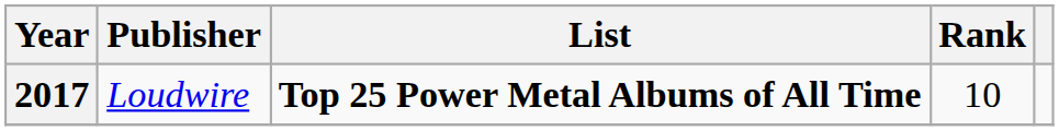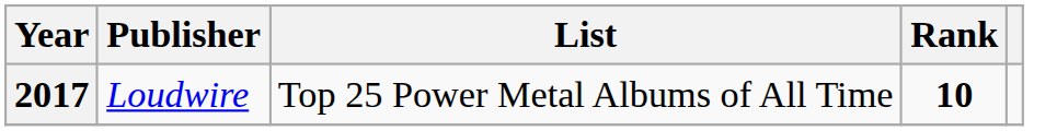row 2 | List: bold -> normal
row 2 | Rank: normal -> bold
